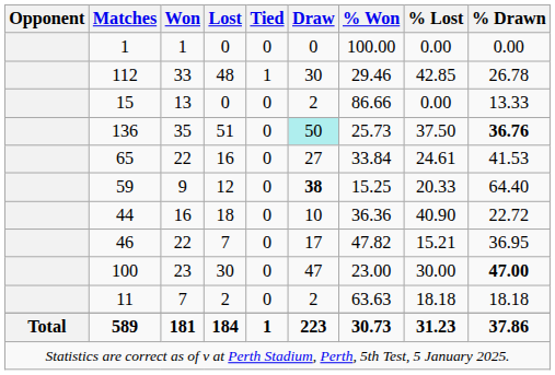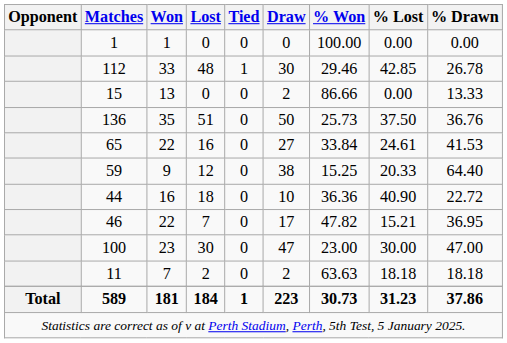136 | Draw: paleturquoise background -> no background
136 | % Drawn: bold -> normal
59 | Draw: bold -> normal
100 | % Drawn: bold -> normal
